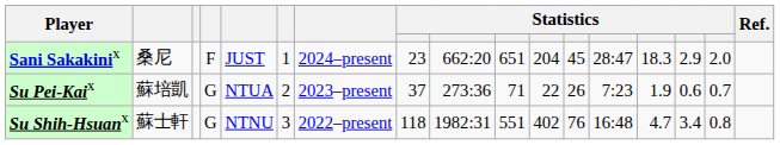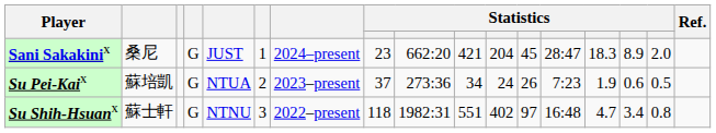Sani Sakakinix | column 4: F -> G
Sani Sakakinix | column 10: 651 -> 421
Sani Sakakinix | column 15: 2.9 -> 8.9
Su Pei-Kaix | column 10: 71 -> 34
Su Pei-Kaix | column 11: 22 -> 24
Su Pei-Kaix | column 16: 0.7 -> 0.5
Su Shih-Hsuanx | column 12: 76 -> 97
